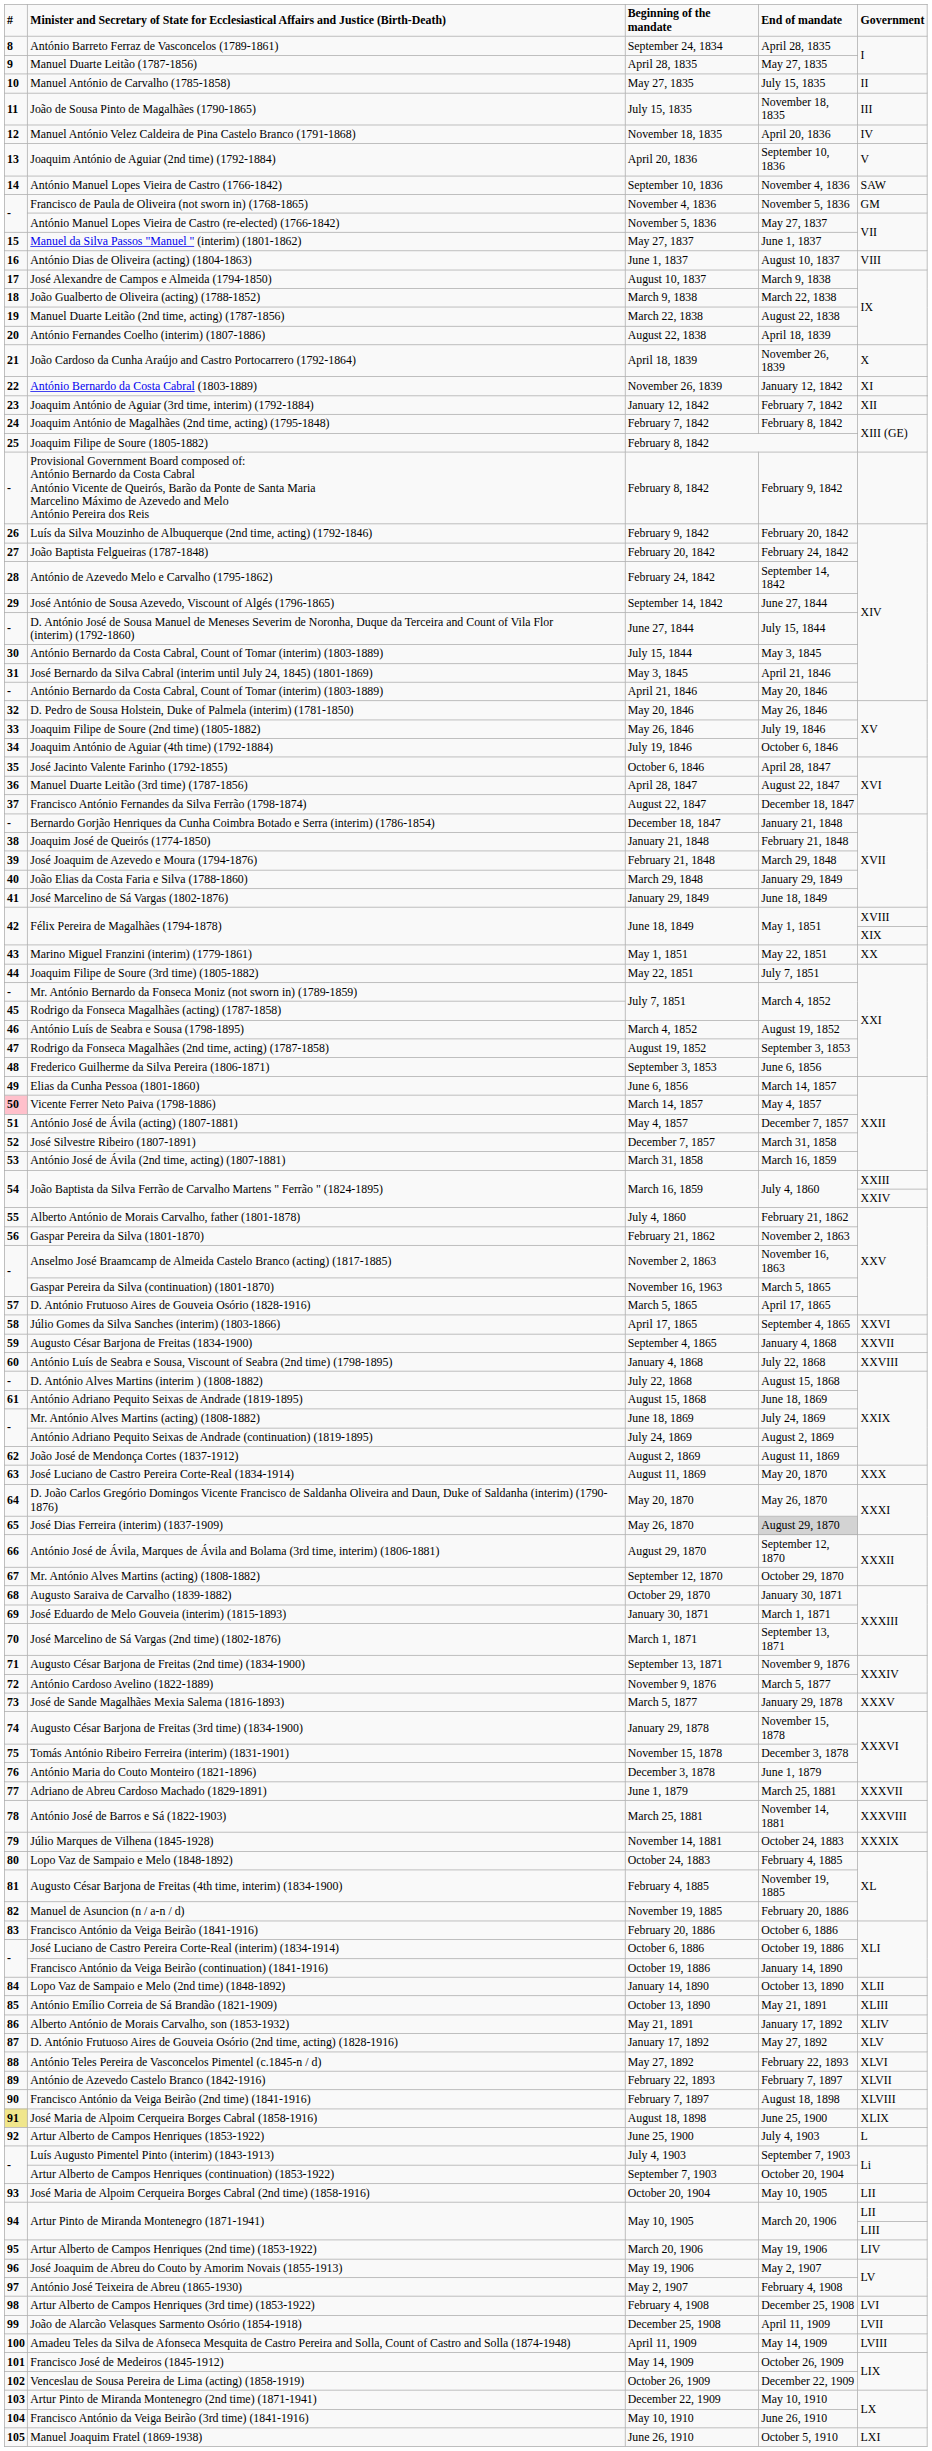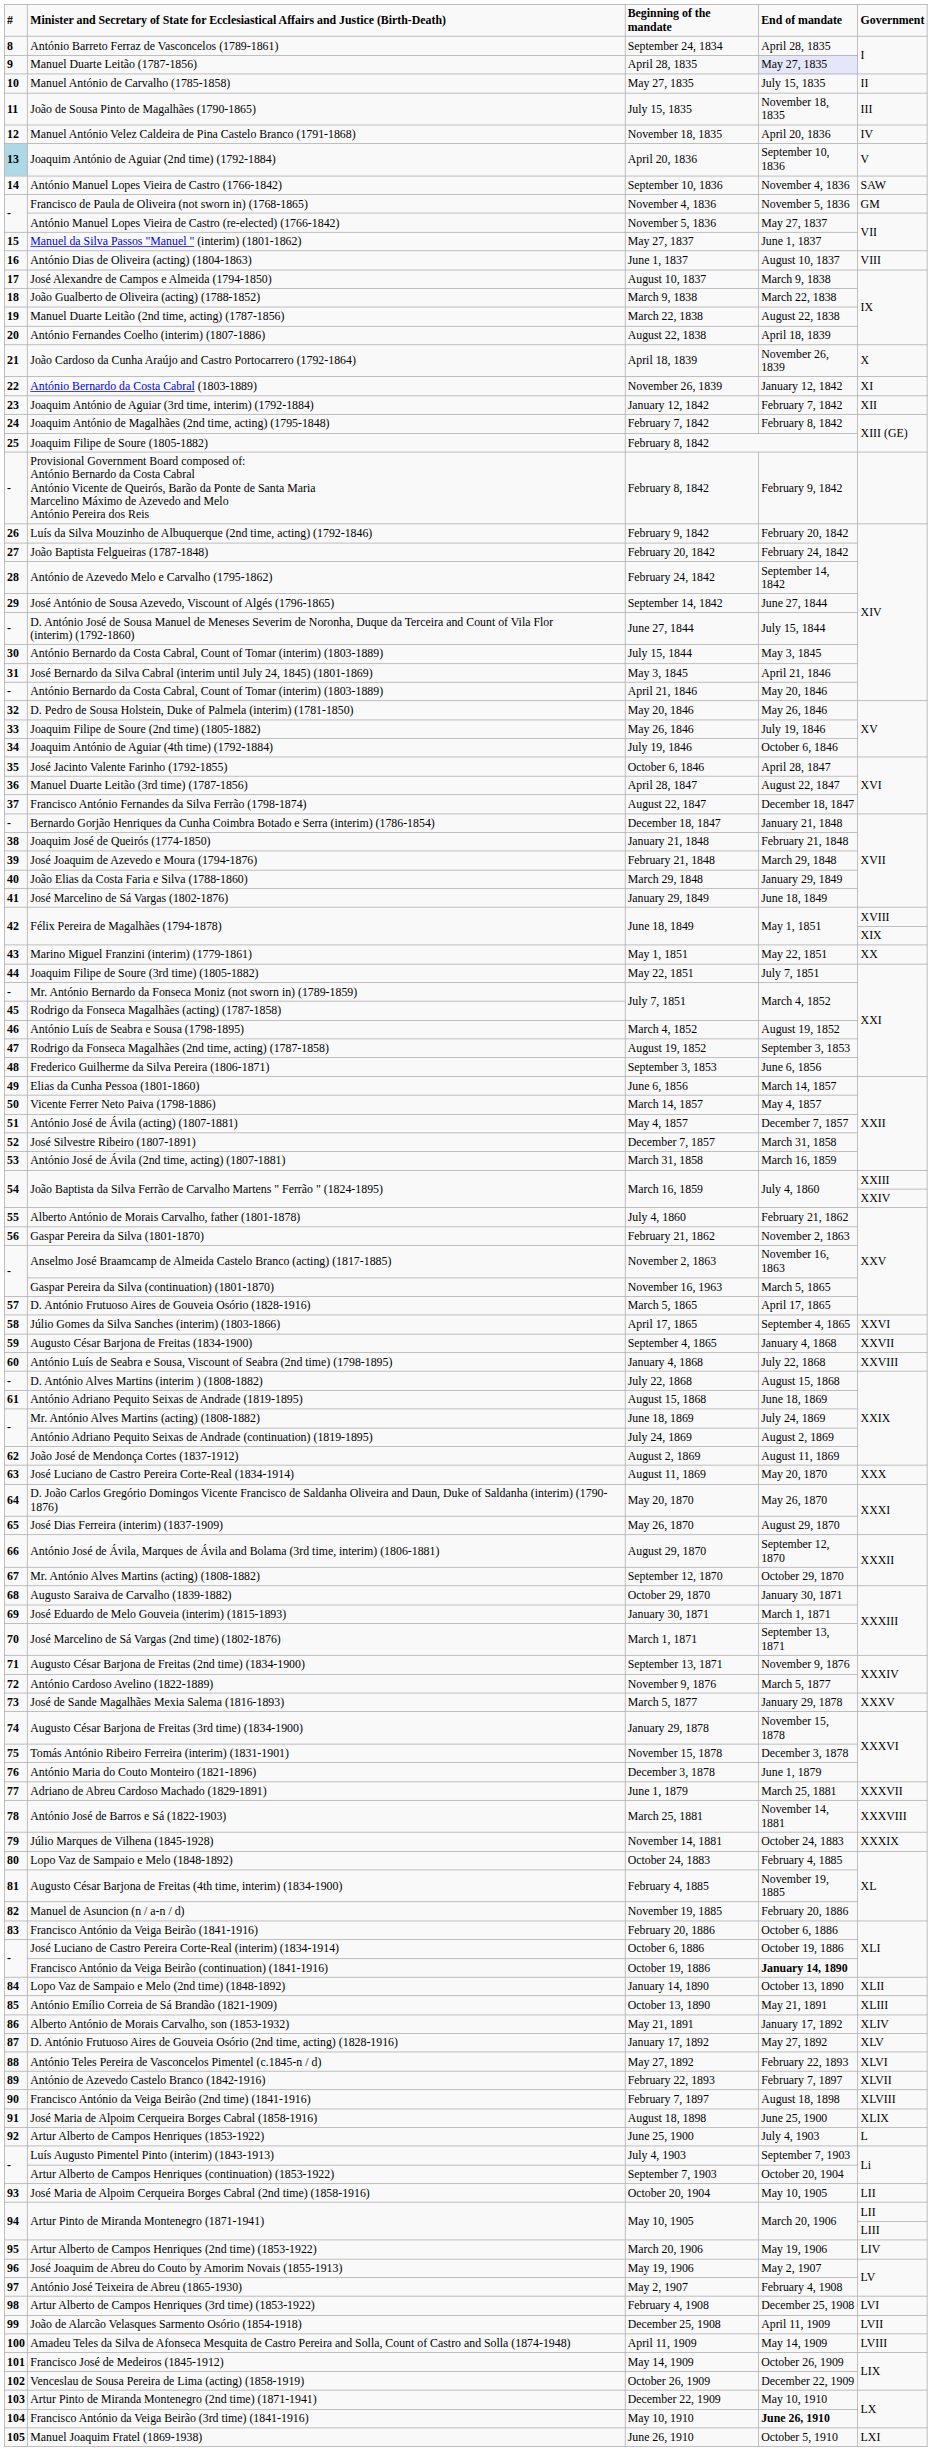Manuel Duarte Leitão (1787-1856) | End of mandate: no background -> lavender background
Joaquim António de Aguiar (2nd time) (1792-1884) | #: no background -> lightblue background
Vicente Ferrer Neto Paiva (1798-1886) | #: pink background -> no background
José Dias Ferreira (interim) (1837-1909) | End of mandate: lightgrey background -> no background
Francisco António da Veiga Beirão (continuation) (1841-1916) | End of mandate: normal -> bold
José Maria de Alpoim Cerqueira Borges Cabral (1858-1916) | #: khaki background -> no background
Francisco António da Veiga Beirão (3rd time) (1841-1916) | End of mandate: normal -> bold
